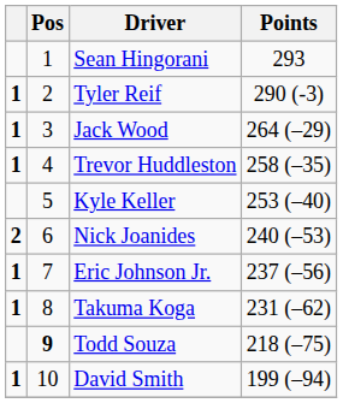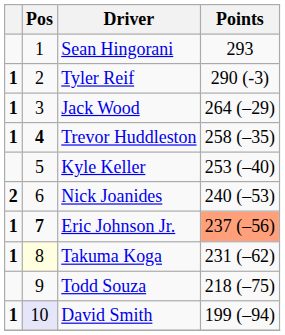Trevor Huddleston | Pos: normal -> bold
Eric Johnson Jr. | Pos: normal -> bold
Eric Johnson Jr. | Points: no background -> lightsalmon background
Takuma Koga | Pos: no background -> lightyellow background
Todd Souza | Pos: bold -> normal
David Smith | Pos: no background -> lavender background
